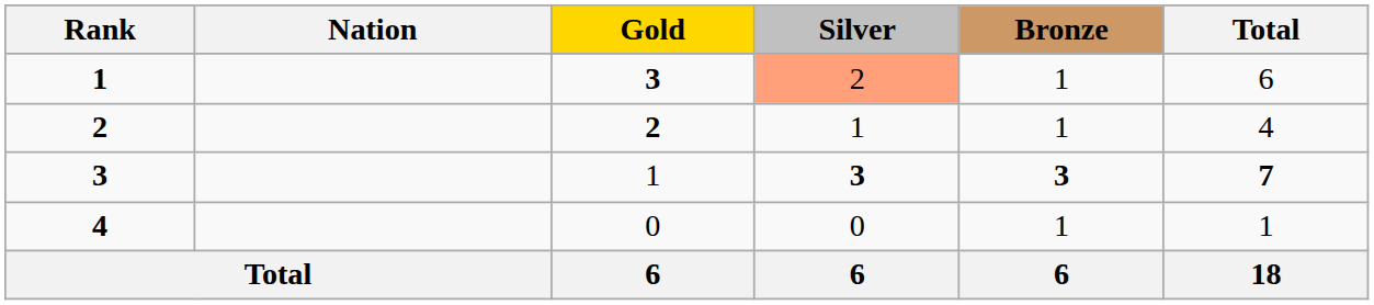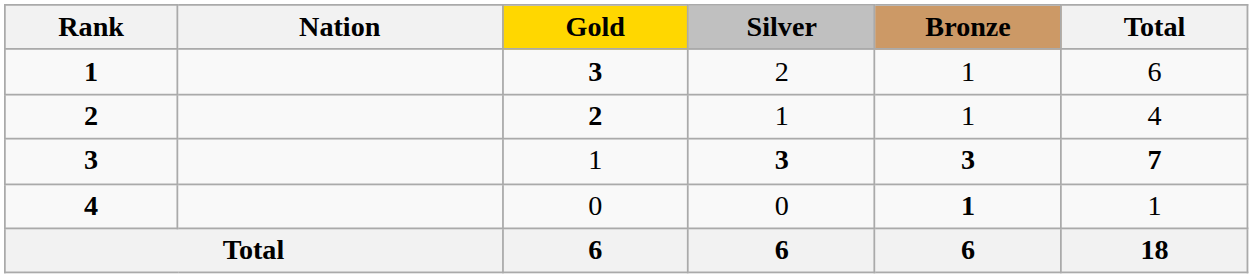row 2 | Silver: lightsalmon background -> no background
row 5 | Bronze: normal -> bold
